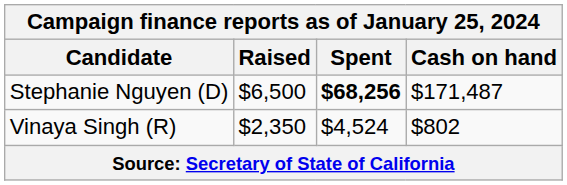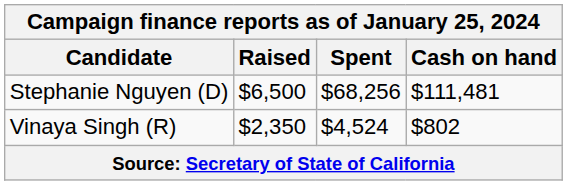Stephanie Nguyen (D) | Spent: bold -> normal
Stephanie Nguyen (D) | Cash on hand: $171,487 -> $111,481
